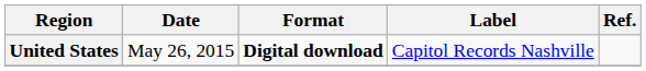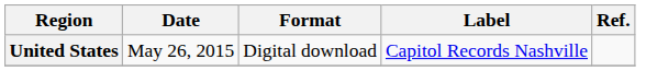United States | Format: bold -> normal
